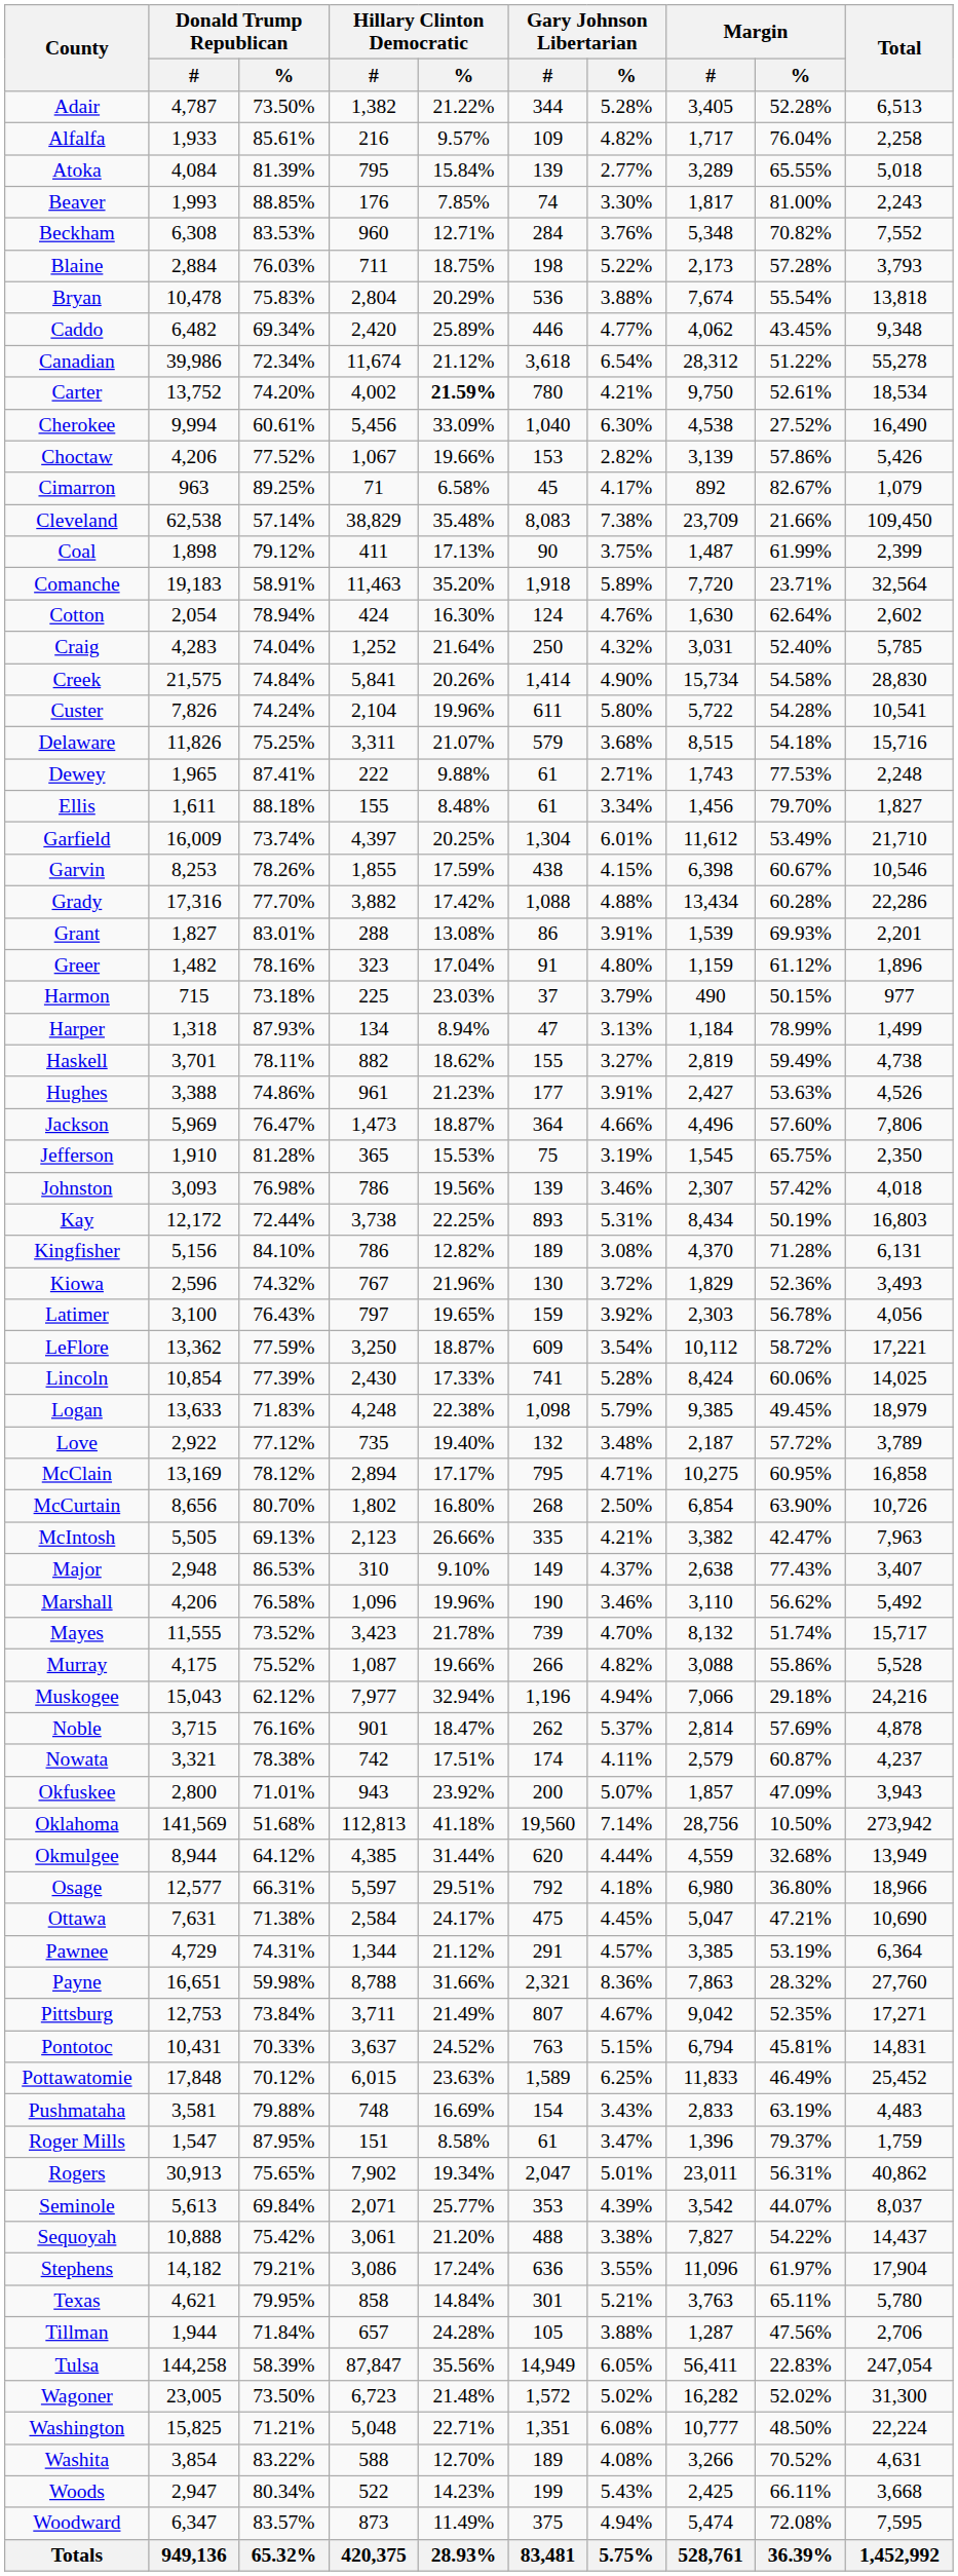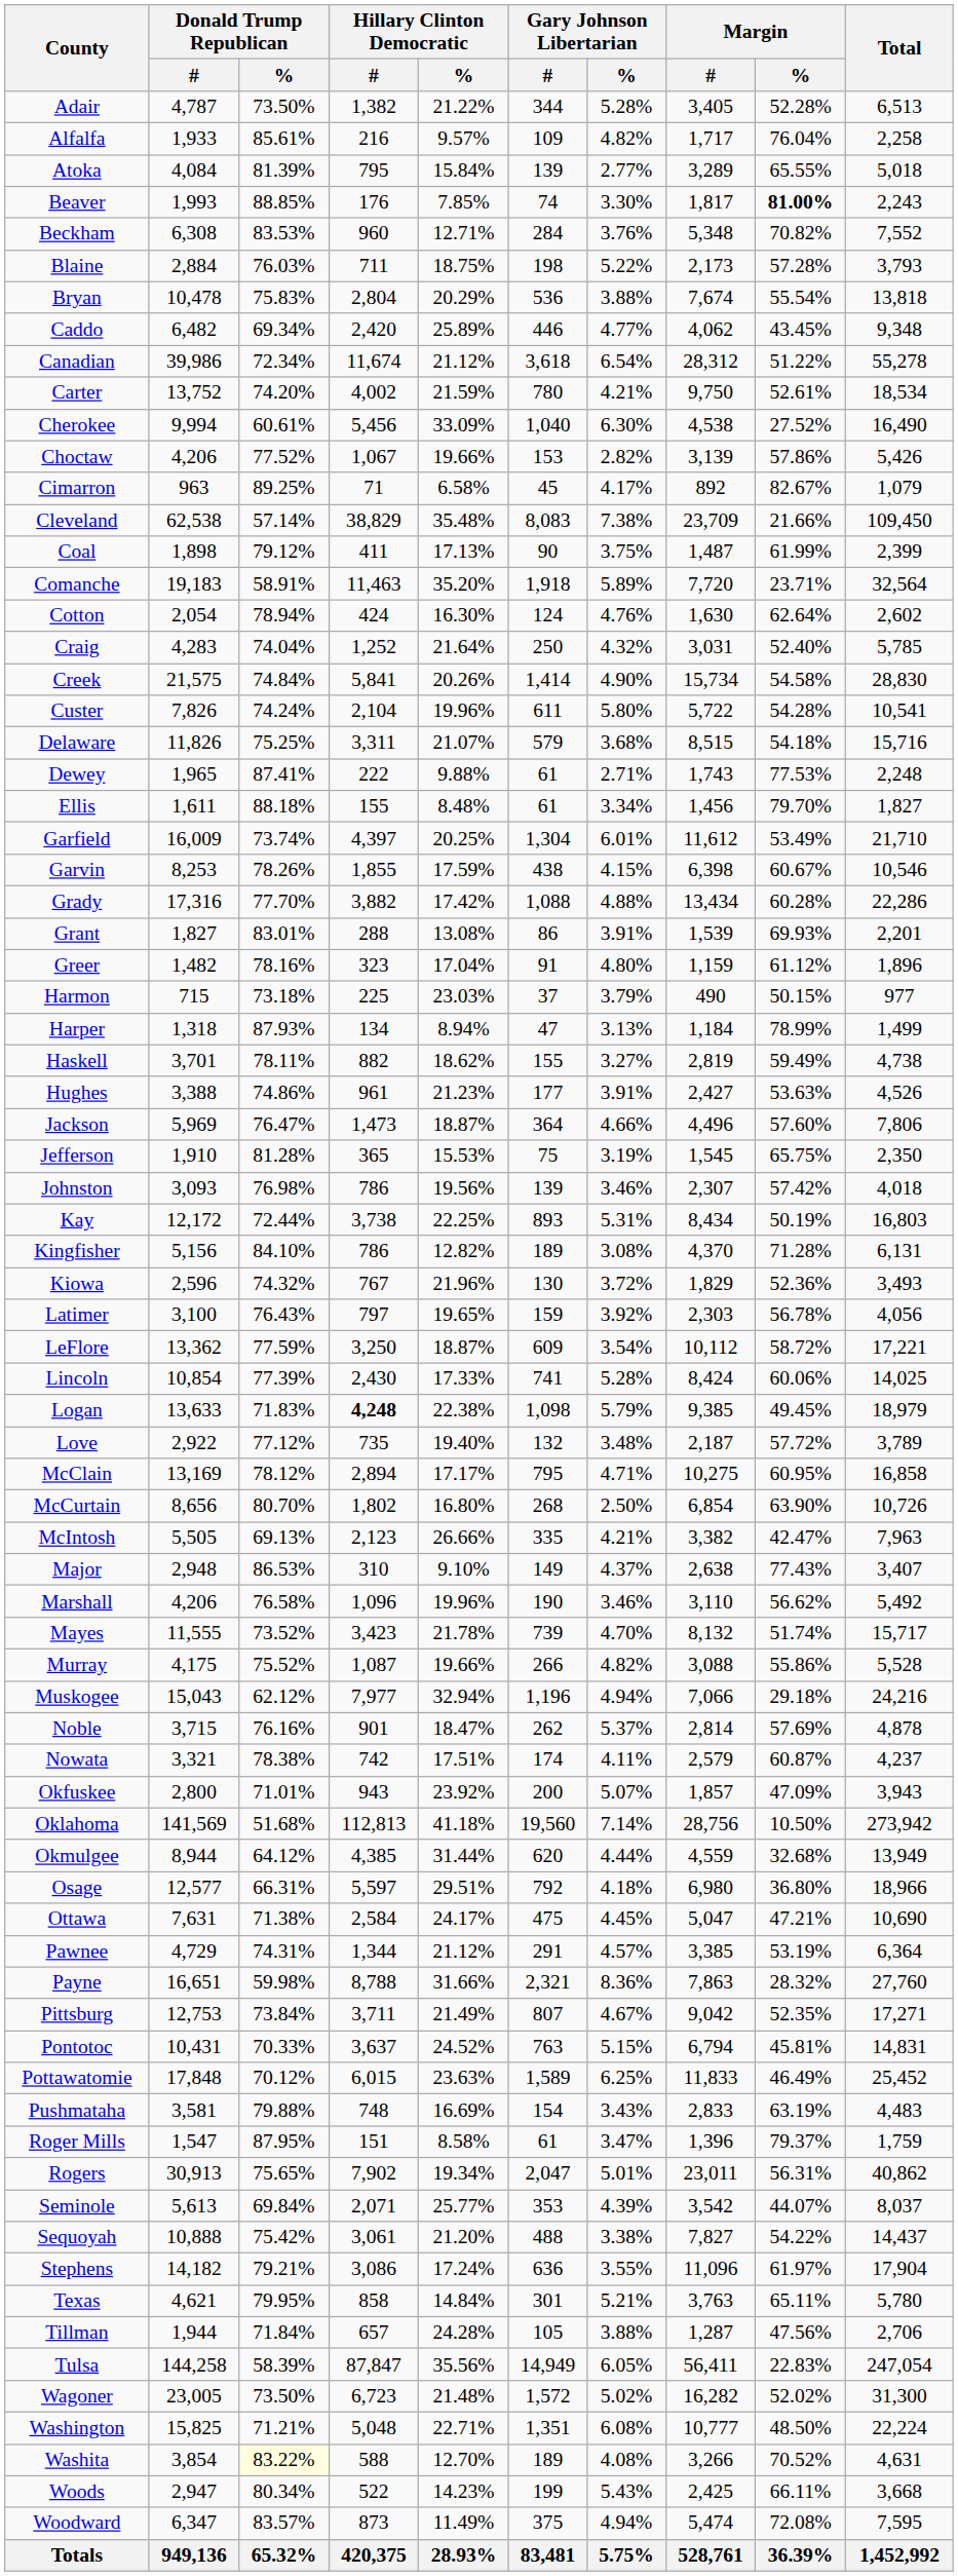Beaver | Margin / %: normal -> bold
Carter | Hillary Clinton Democratic / %: bold -> normal
Logan | Hillary Clinton Democratic / #: normal -> bold
Washita | Donald Trump Republican / %: no background -> lightyellow background
